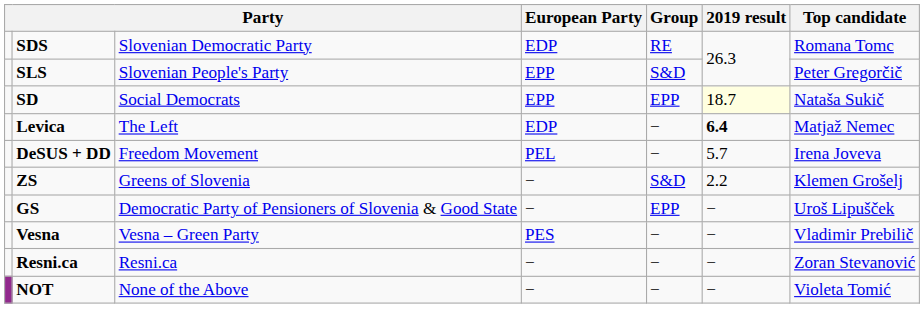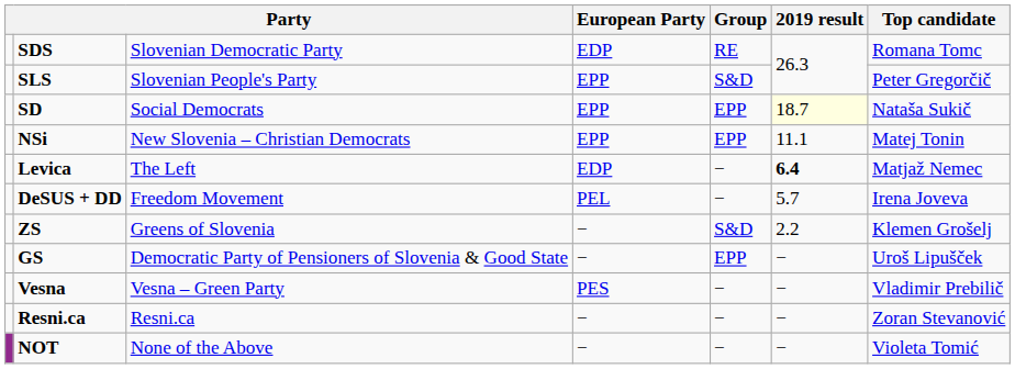+ row: NSi | New Slovenia – Christian Democrats | EPP | EPP | 11.1 | Matej Tonin
